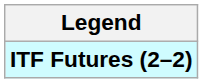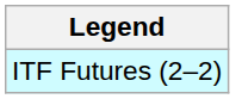row 2 | column 1: bold -> normal
